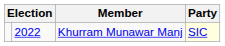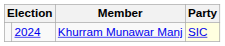Khurram Munawar Manj | column 2: 2022 -> 2024
